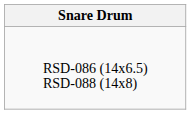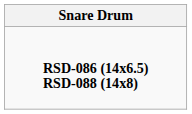row 2 | column 1: normal -> bold
